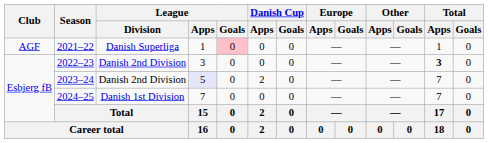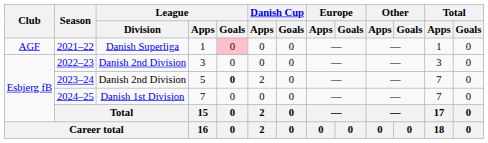2022–23 | Total / Apps: bold -> normal
2023–24 | League / Apps: lavender background -> no background
2023–24 | League / Goals: normal -> bold
